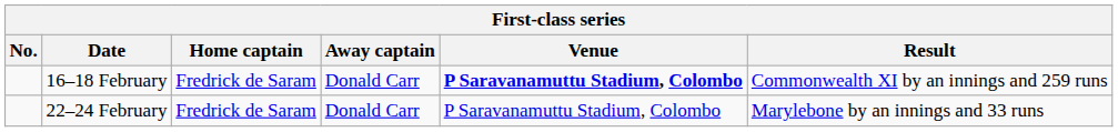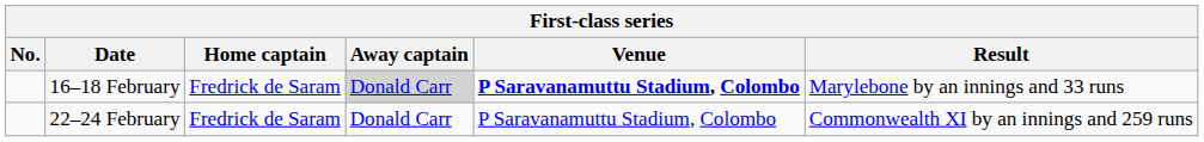16–18 February | Away captain: no background -> lightgrey background
16–18 February | Result: Commonwealth XI by an innings and 259 runs -> Marylebone by an innings and 33 runs
22–24 February | Result: Marylebone by an innings and 33 runs -> Commonwealth XI by an innings and 259 runs
